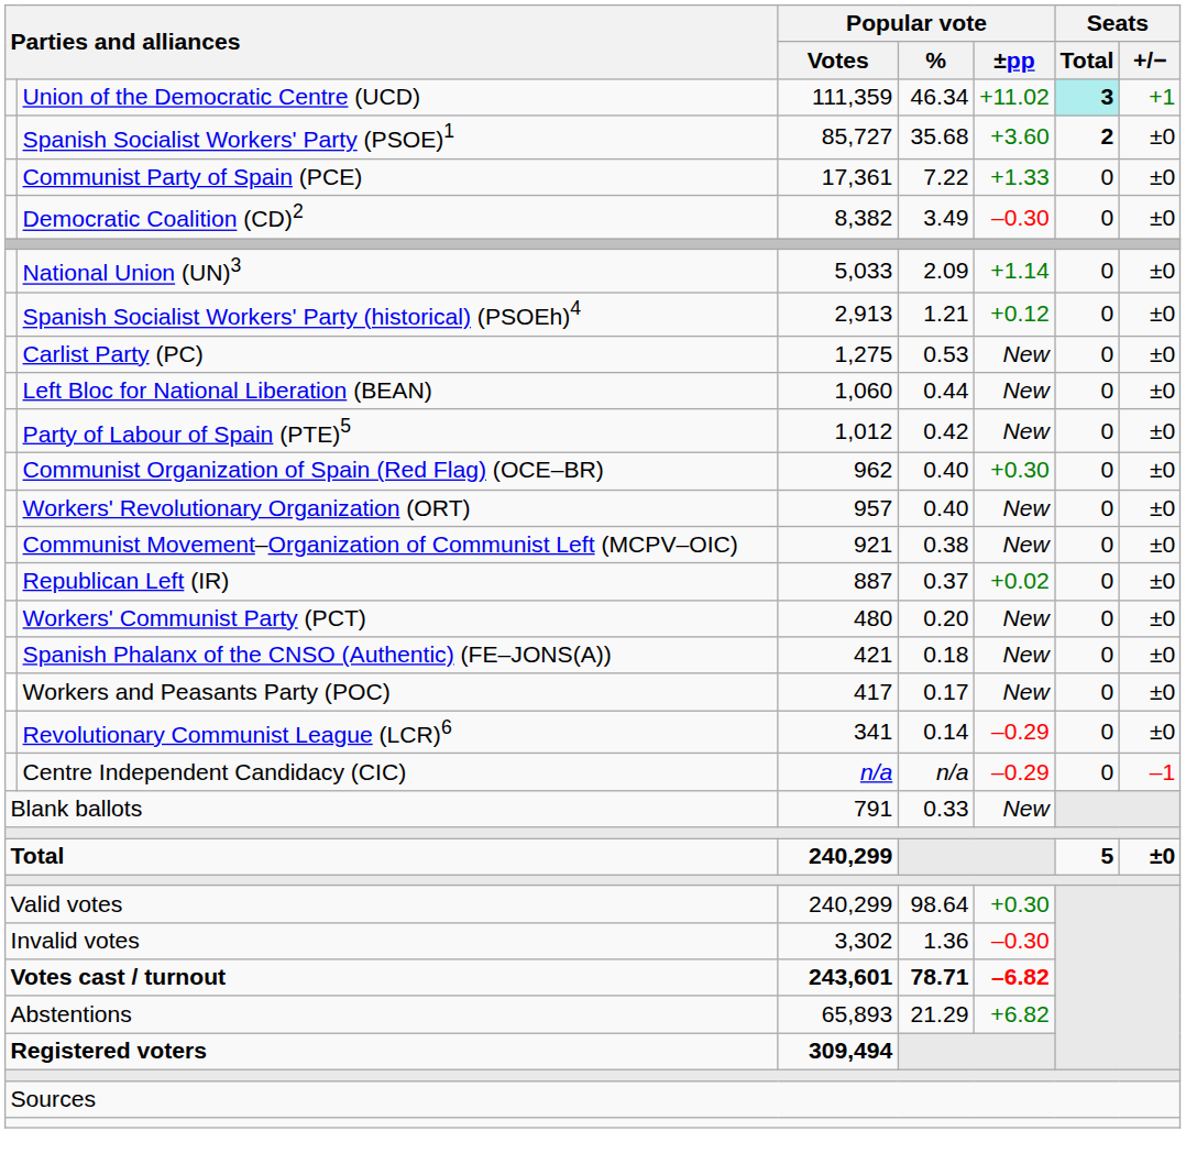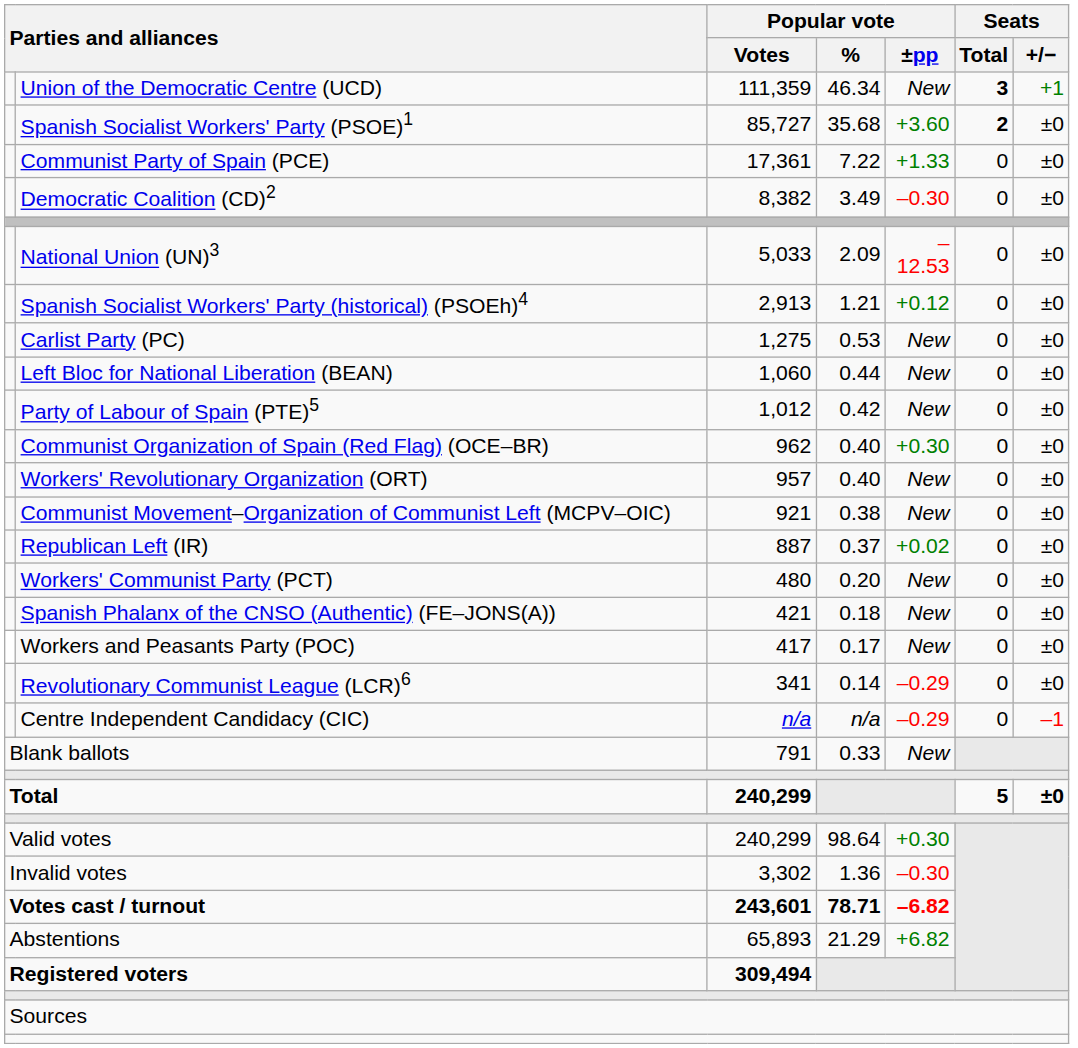Union of the Democratic Centre (UCD) | Popular vote / ±pp: +11.02 -> New
Union of the Democratic Centre (UCD) | Seats / Total: paleturquoise background -> no background
National Union (UN)3 | Popular vote / ±pp: +1.14 -> –12.53
